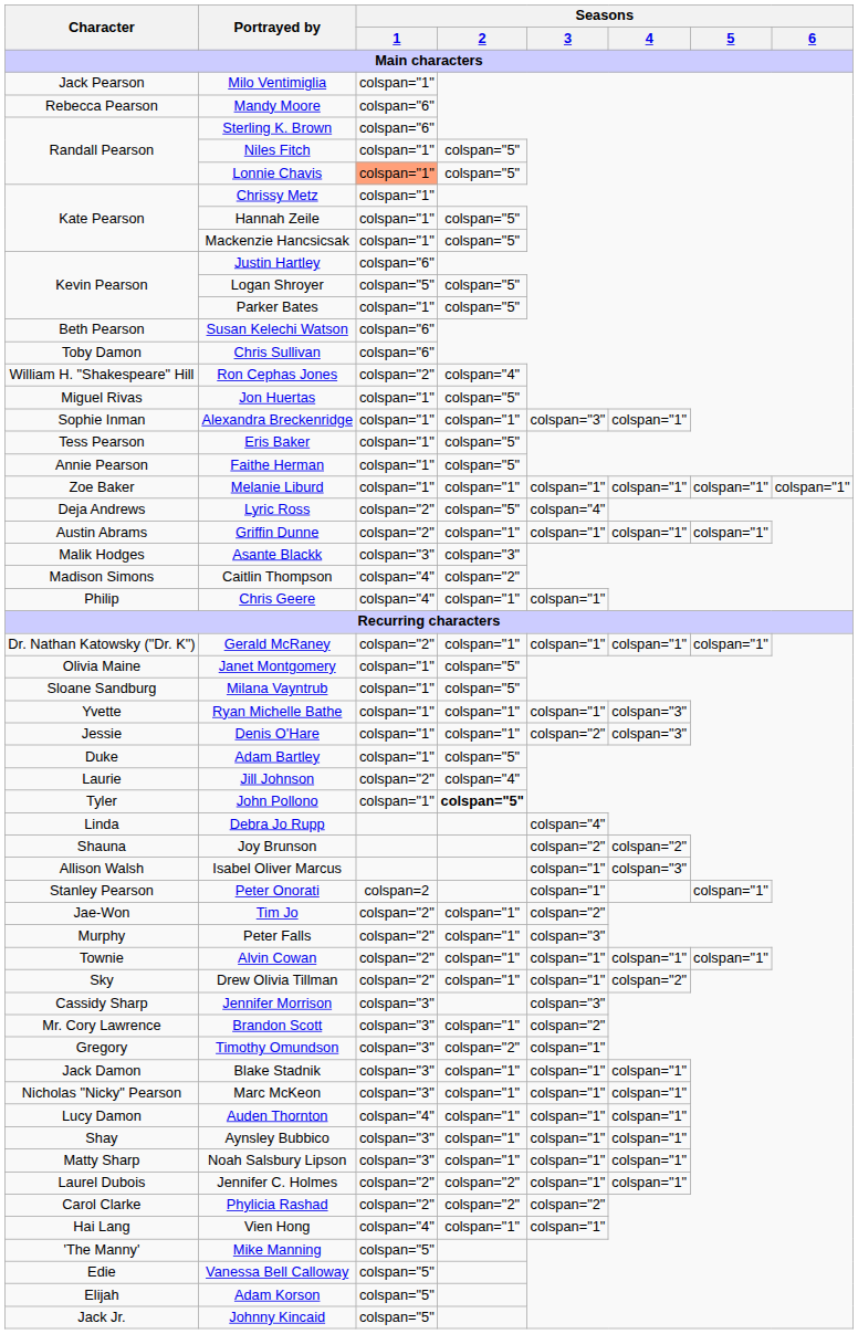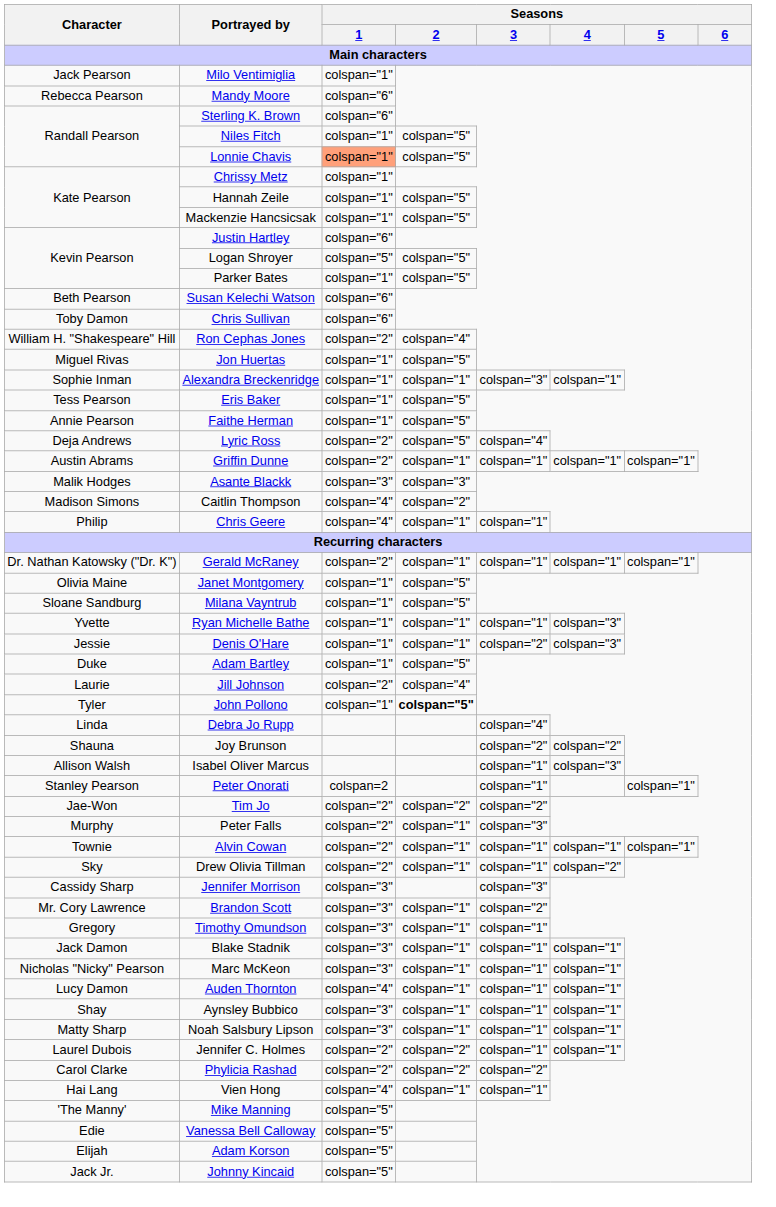- row: Zoe Baker | Melanie Liburd | colspan="1" | colspan="1" | colspan="1" | colspan="1" | colspan="1" | colspan="1"
Tim Jo | Seasons / 2: colspan="1" -> colspan="2"
Timothy Omundson | Seasons / 2: colspan="2" -> colspan="1"
